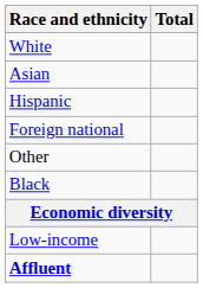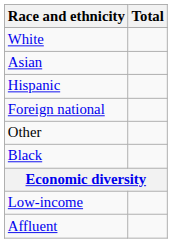Affluent | Race and ethnicity: bold -> normal
